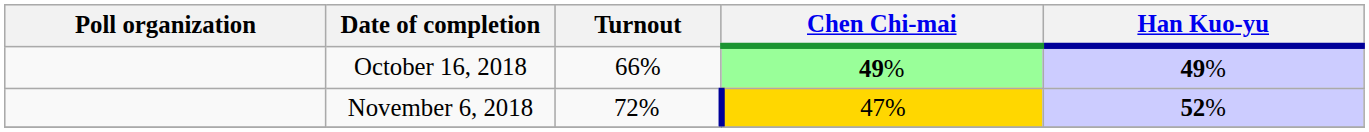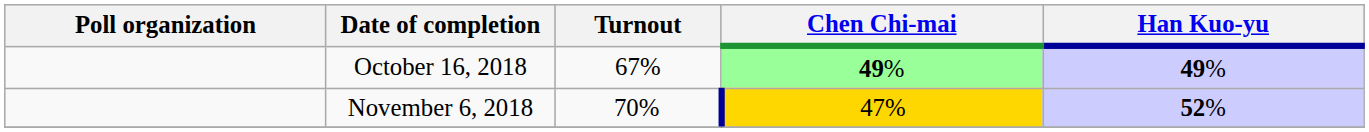October 16, 2018 | Turnout: 66% -> 67%
November 6, 2018 | Turnout: 72% -> 70%
